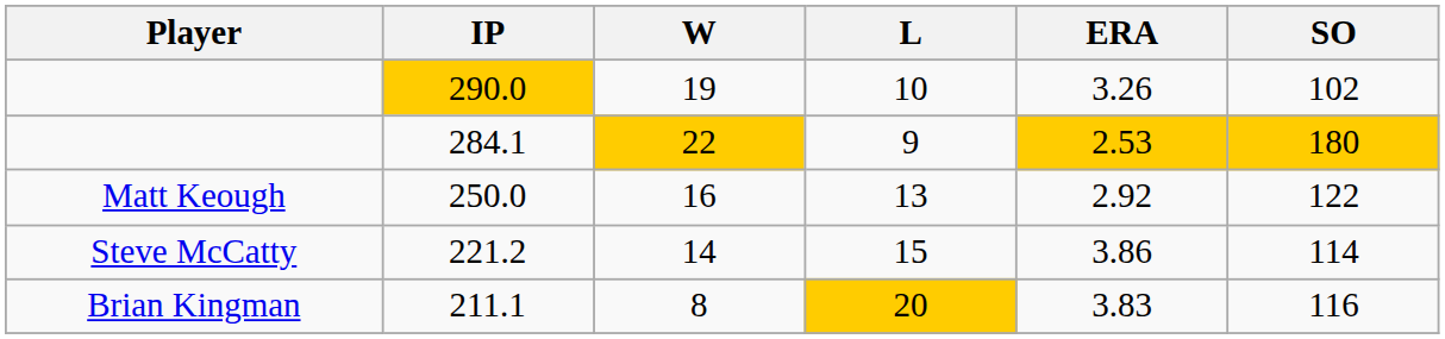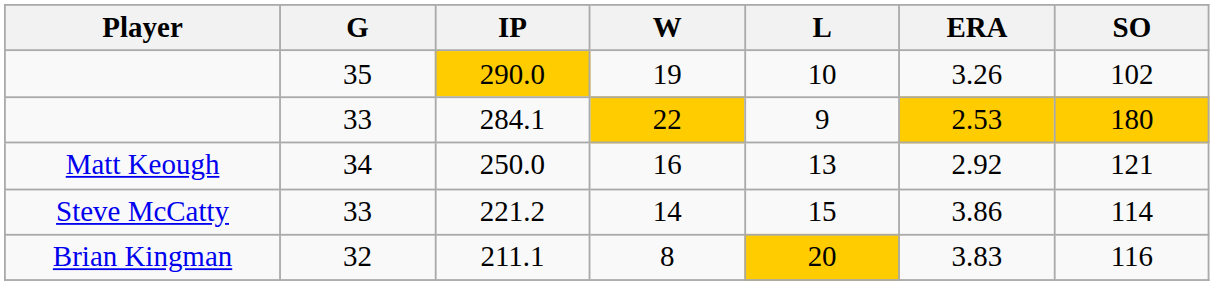+ column: G | 35 | 33 | 34 | 33 | 32
250.0 | SO: 122 -> 121
